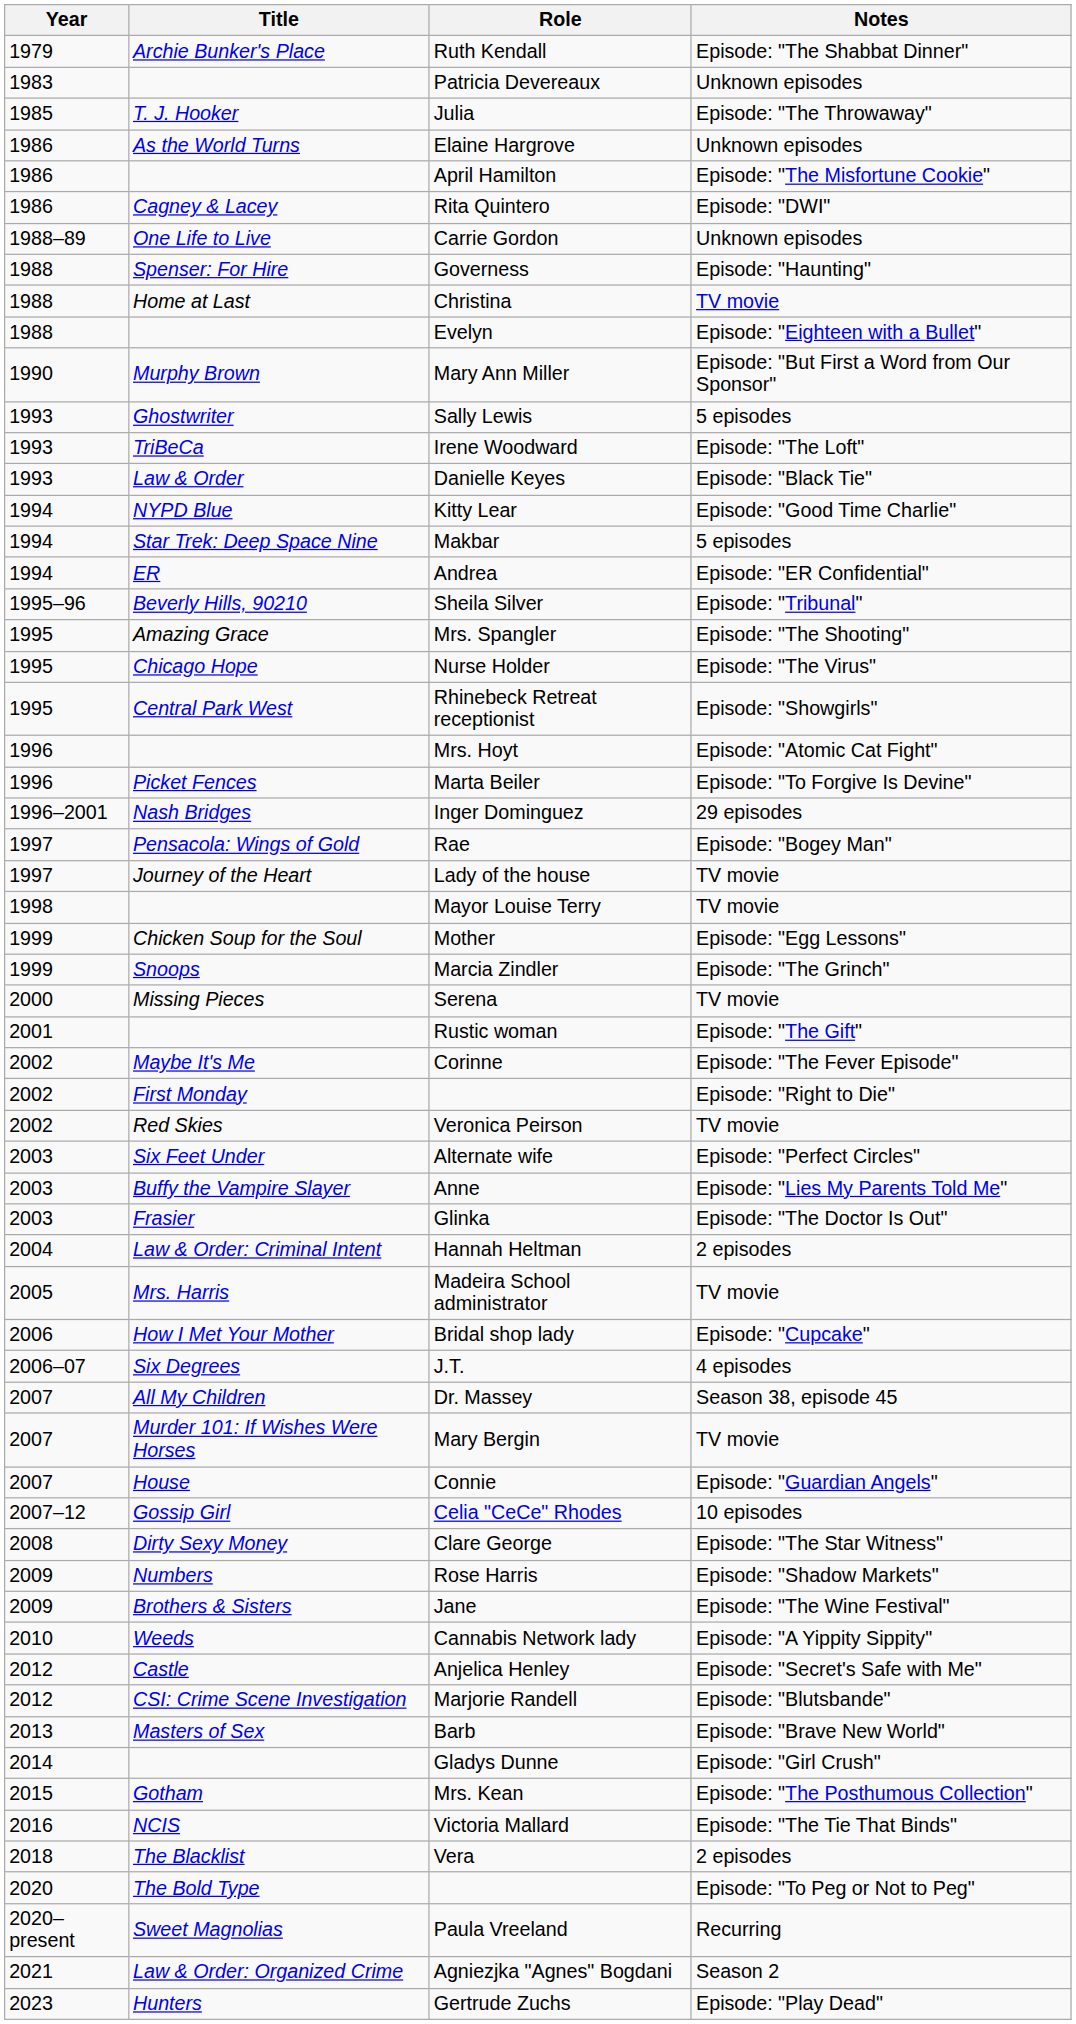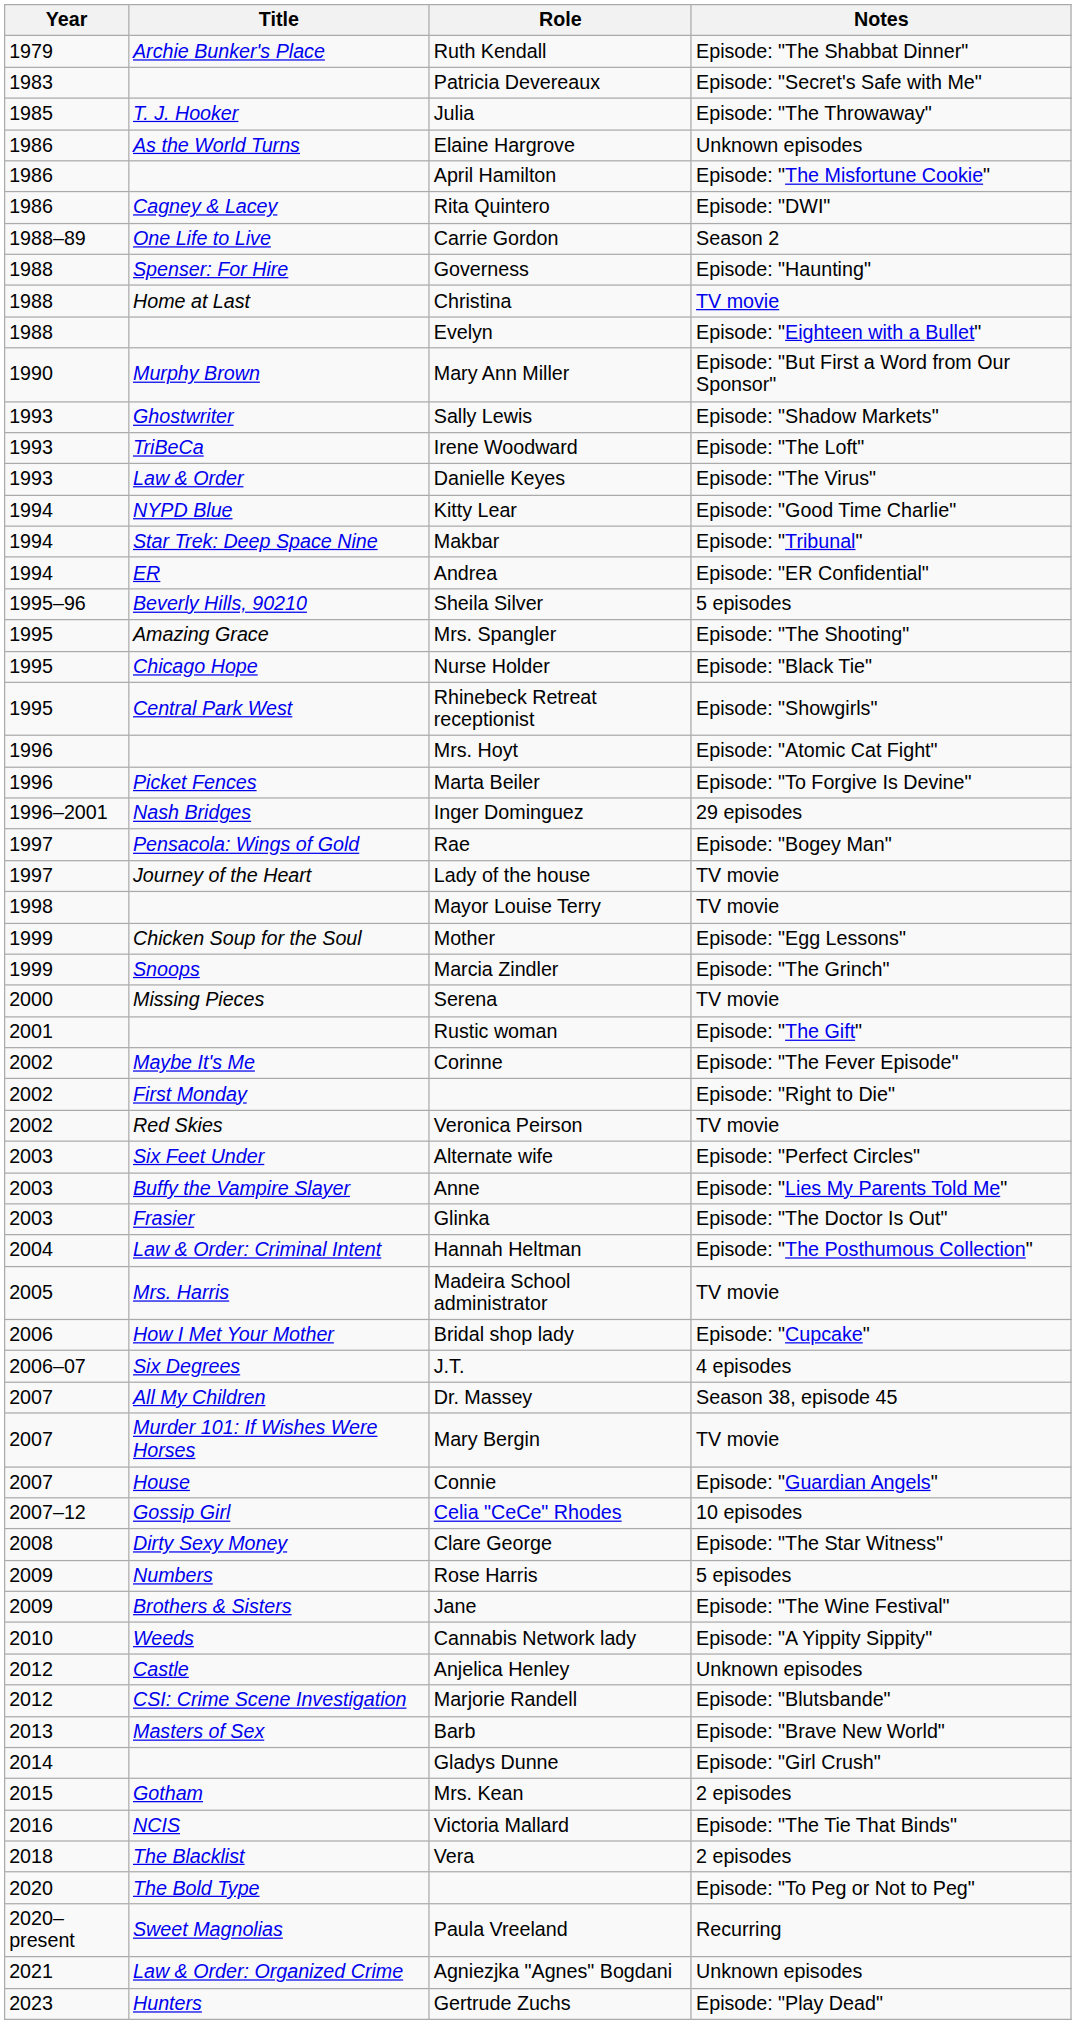Patricia Devereaux | Notes: Unknown episodes -> Episode: "Secret's Safe with Me"
Carrie Gordon | Notes: Unknown episodes -> Season 2
Sally Lewis | Notes: 5 episodes -> Episode: "Shadow Markets"
Danielle Keyes | Notes: Episode: "Black Tie" -> Episode: "The Virus"
Makbar | Notes: 5 episodes -> Episode: "Tribunal"
Sheila Silver | Notes: Episode: "Tribunal" -> 5 episodes
Nurse Holder | Notes: Episode: "The Virus" -> Episode: "Black Tie"
Hannah Heltman | Notes: 2 episodes -> Episode: "The Posthumous Collection"
Rose Harris | Notes: Episode: "Shadow Markets" -> 5 episodes
Anjelica Henley | Notes: Episode: "Secret's Safe with Me" -> Unknown episodes
Mrs. Kean | Notes: Episode: "The Posthumous Collection" -> 2 episodes
Agniezjka "Agnes" Bogdani | Notes: Season 2 -> Unknown episodes
